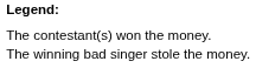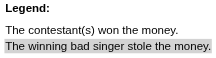row 3 | Legend:: no background -> lightgrey background
